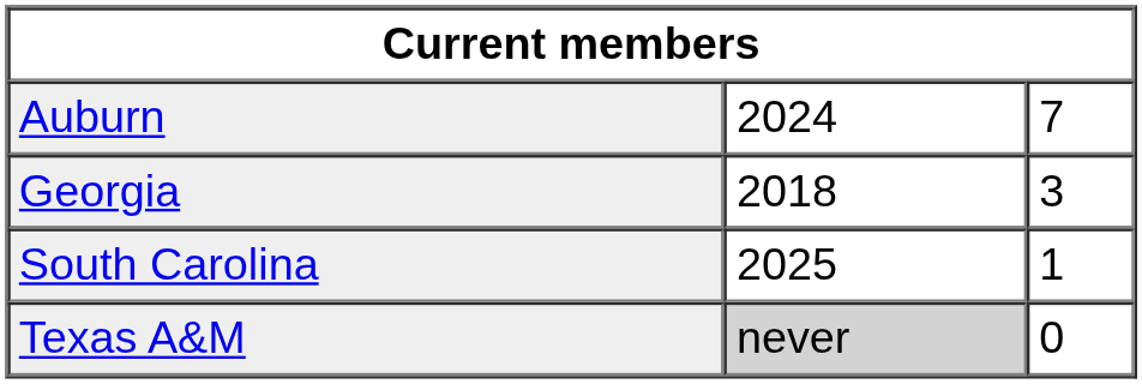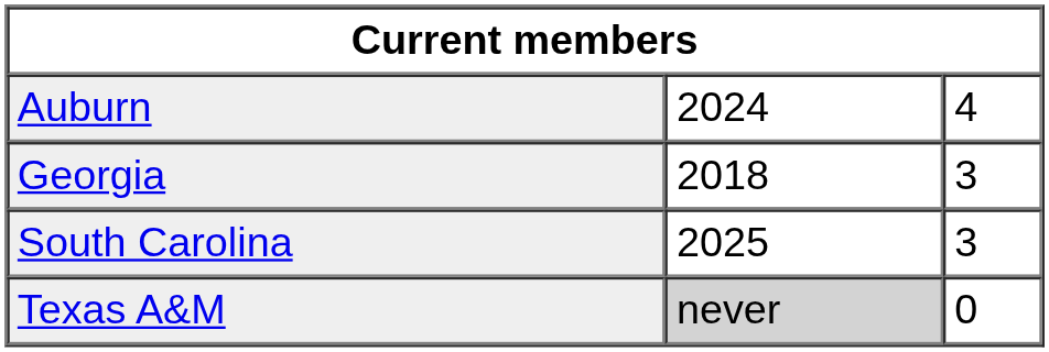Auburn | column 3: 7 -> 4
South Carolina | column 3: 1 -> 3
